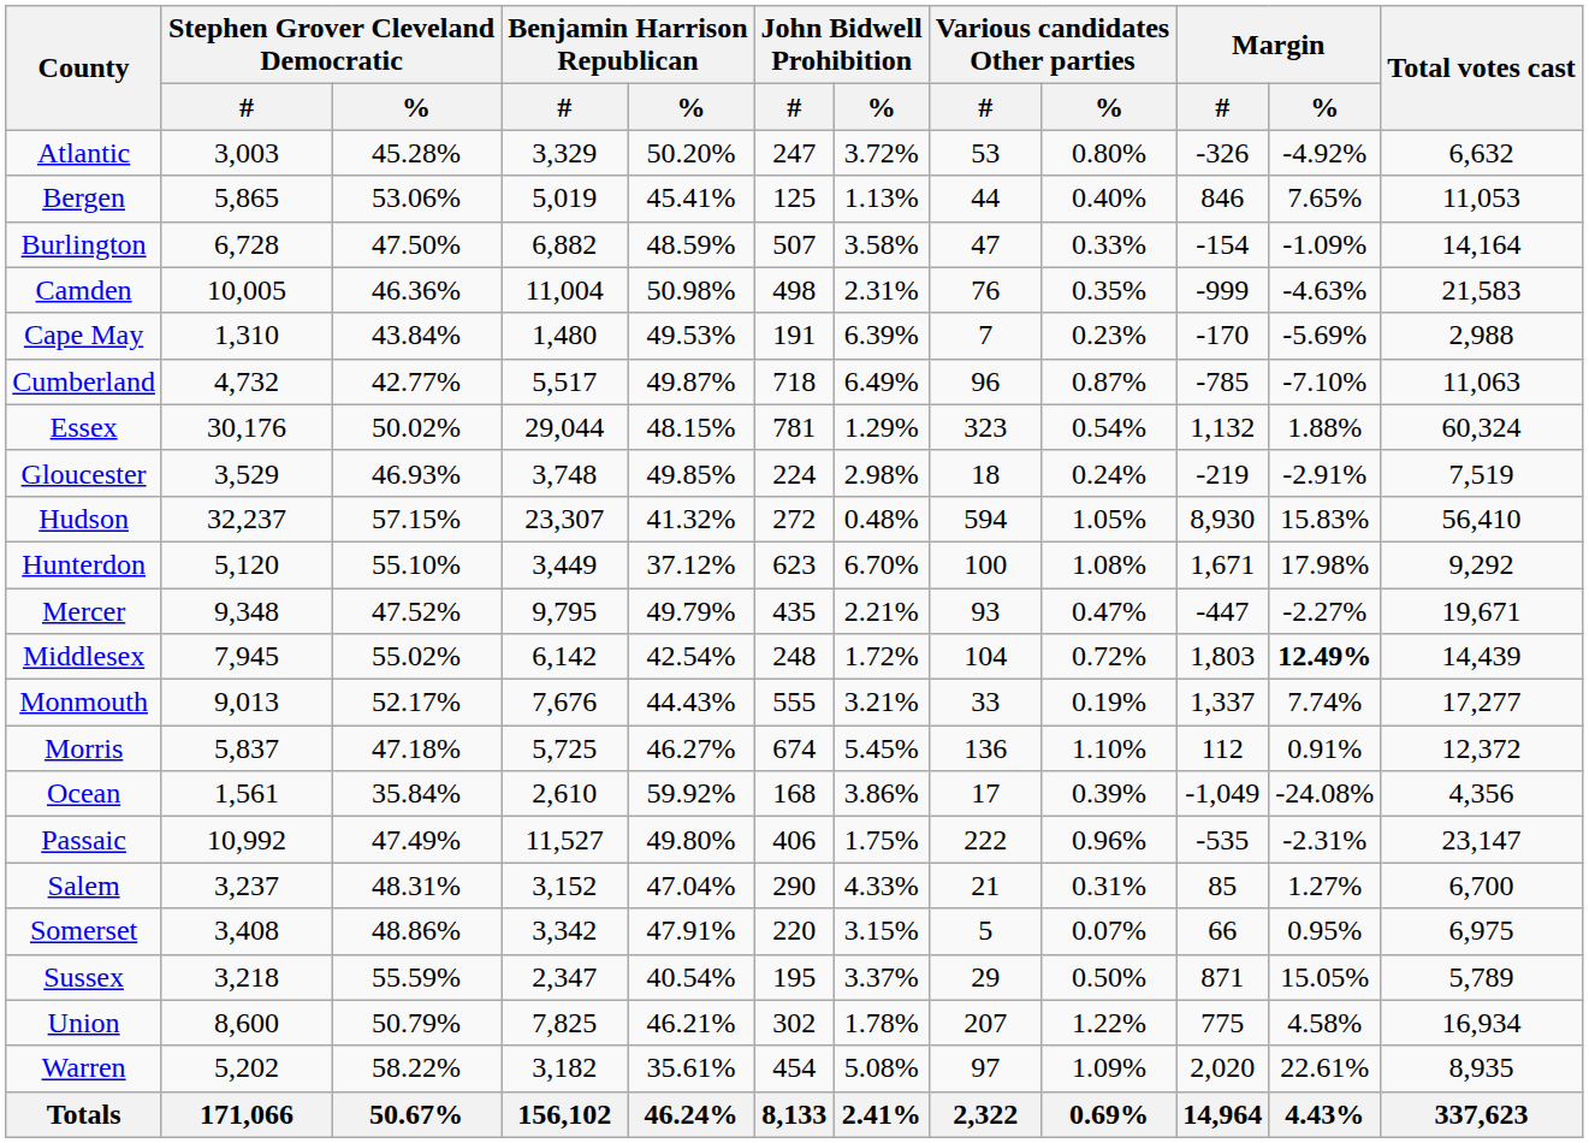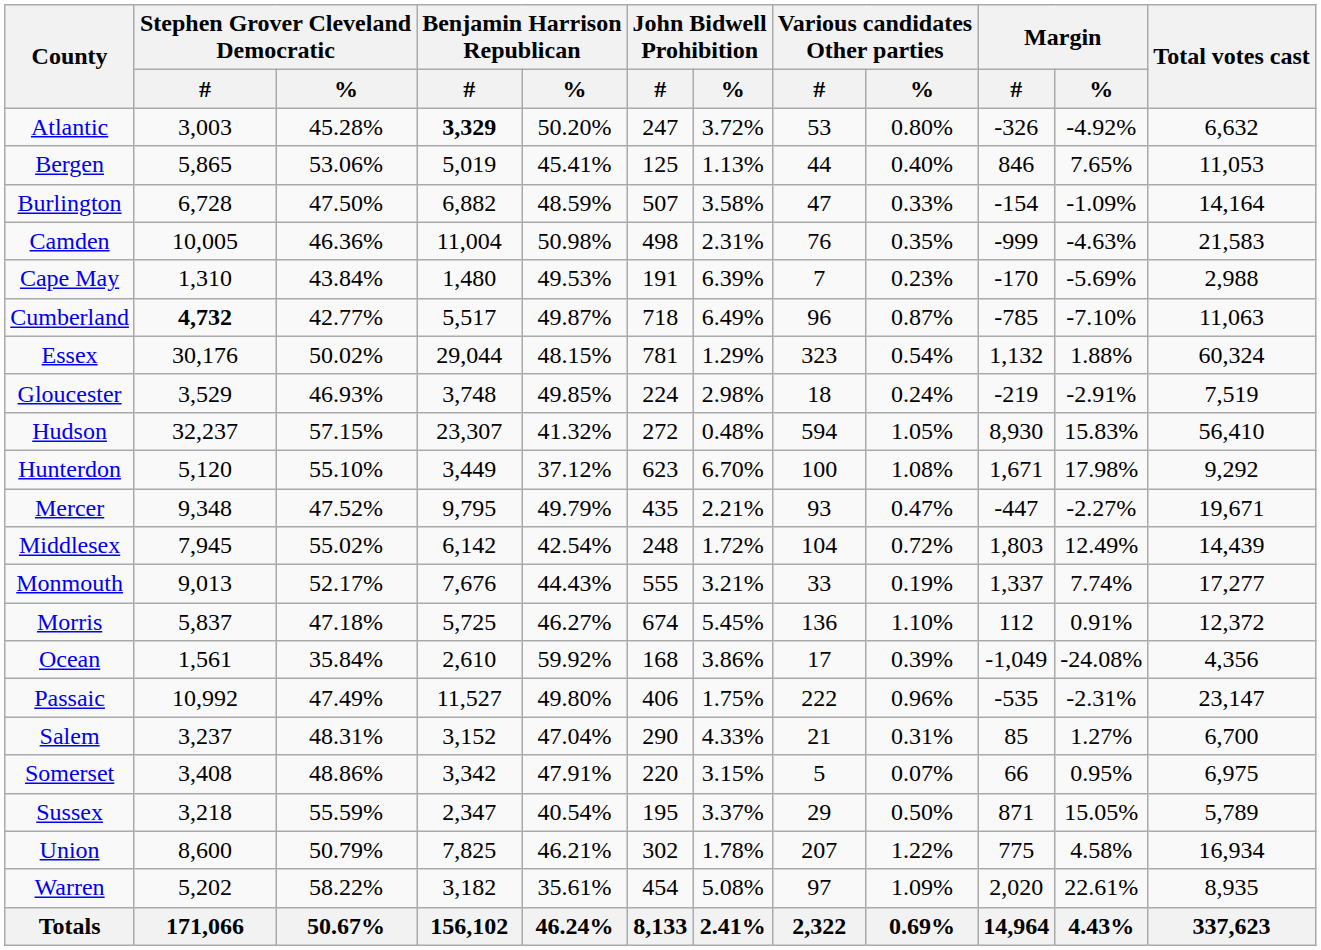Atlantic | Benjamin Harrison Republican / #: normal -> bold
Cumberland | Stephen Grover Cleveland Democratic / #: normal -> bold
Middlesex | Margin / %: bold -> normal
